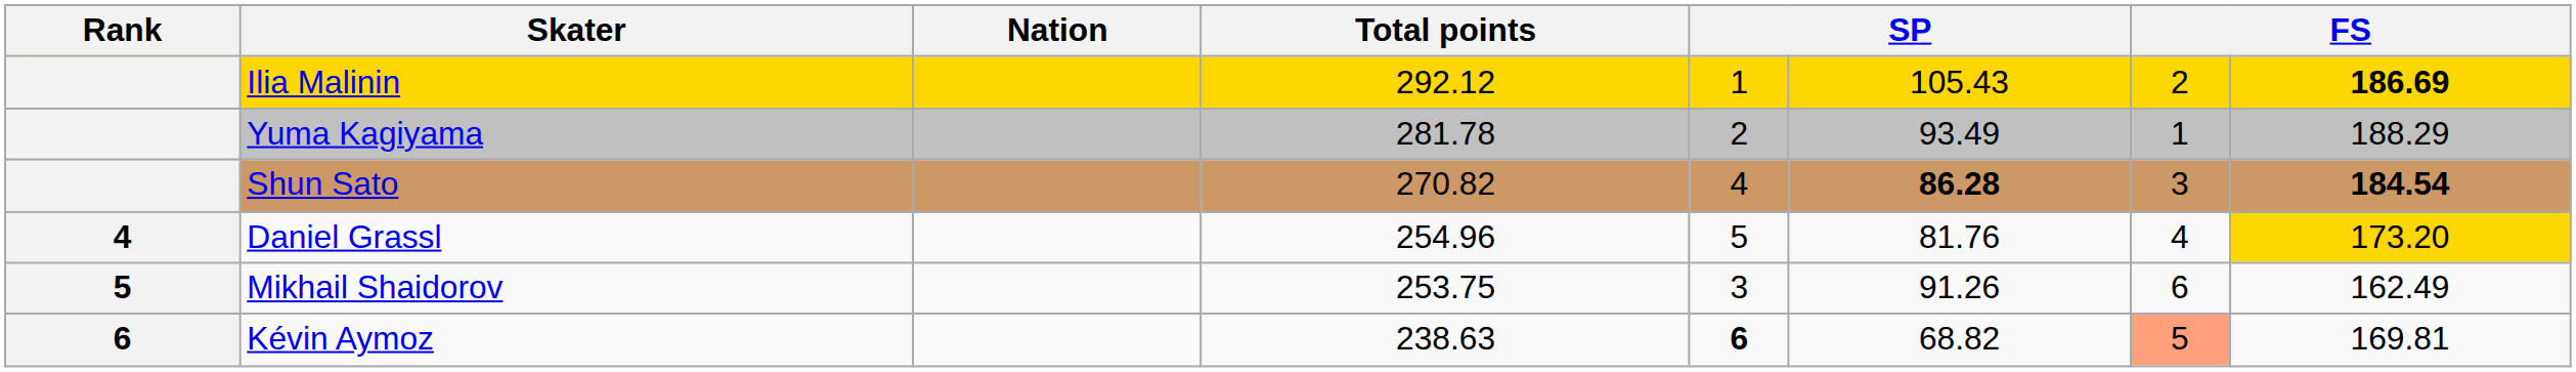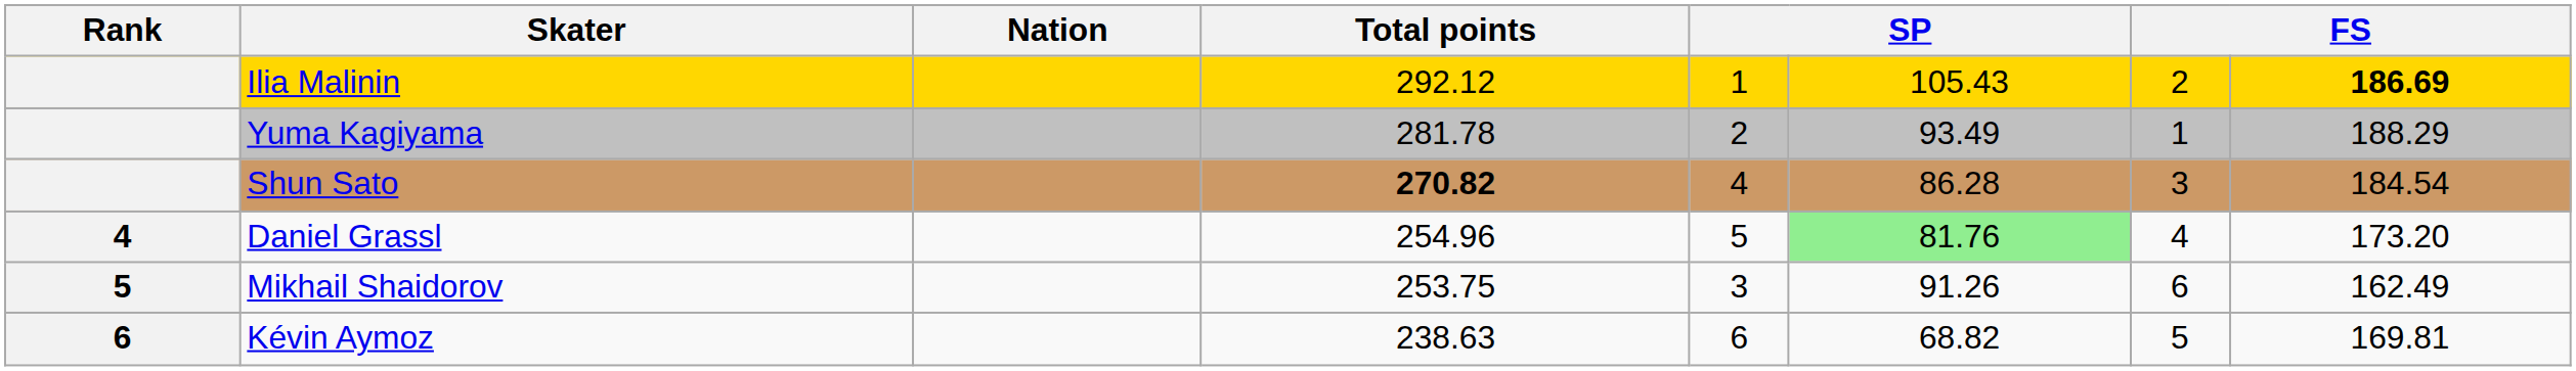Shun Sato | Total points: normal -> bold
Shun Sato | column 6: bold -> normal
Shun Sato | column 8: bold -> normal
Daniel Grassl | column 6: no background -> lightgreen background
Daniel Grassl | column 8: gold background -> no background
Kévin Aymoz | column 5: bold -> normal
Kévin Aymoz | column 7: lightsalmon background -> no background
